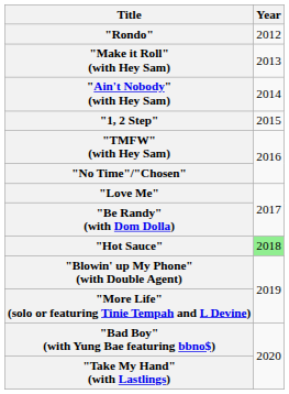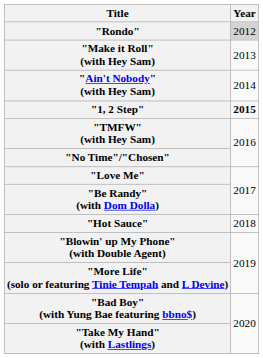"Rondo" | Year: no background -> lightgrey background
"1, 2 Step" | Year: normal -> bold
"Hot Sauce" | Year: lightgreen background -> no background
